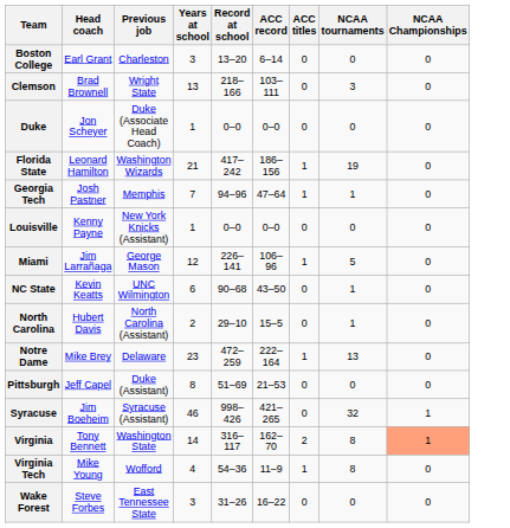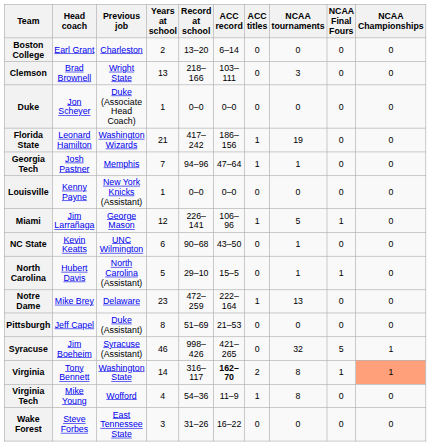+ column: NCAA Final Fours | 0 | 0 | 0 | 0 | 0 | 0 | 1 | 0 | 1 | 0 | 0 | 5 | 1 | 0 | 0
Boston College | Years at school: 3 -> 2
North Carolina | Years at school: 2 -> 5
Virginia | ACC record: normal -> bold
